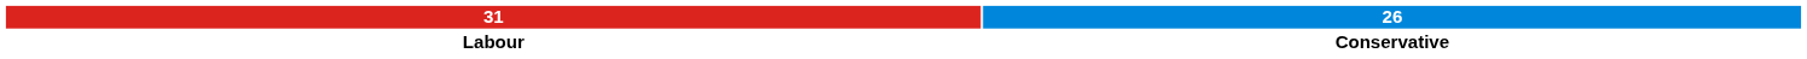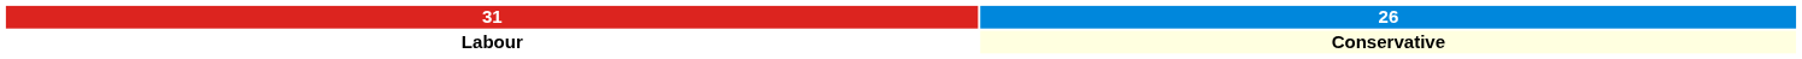Labour | 26: no background -> lightyellow background
